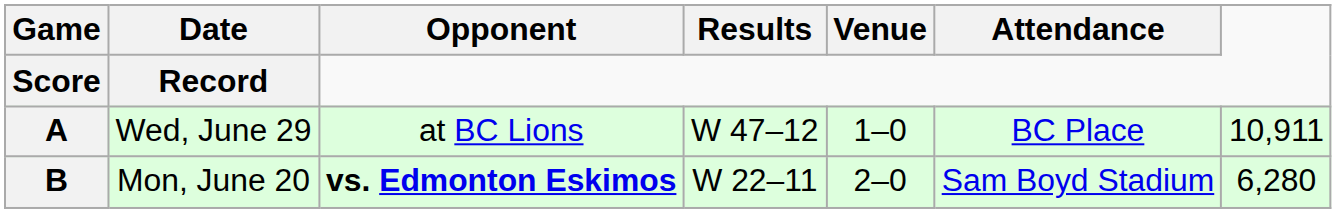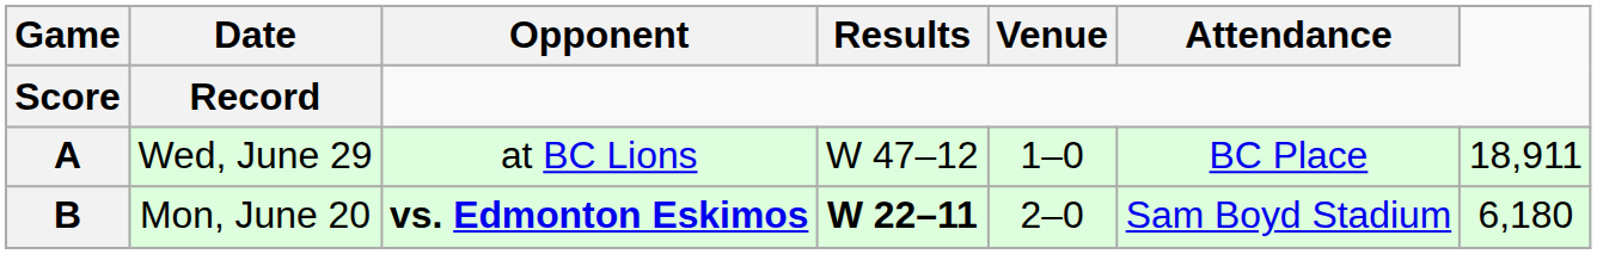A | column 7: 10,911 -> 18,911
B | Results: normal -> bold
B | column 7: 6,280 -> 6,180
